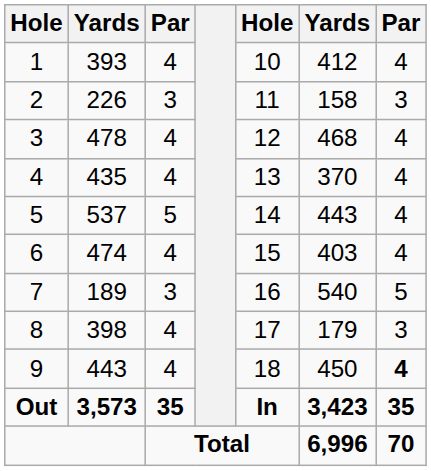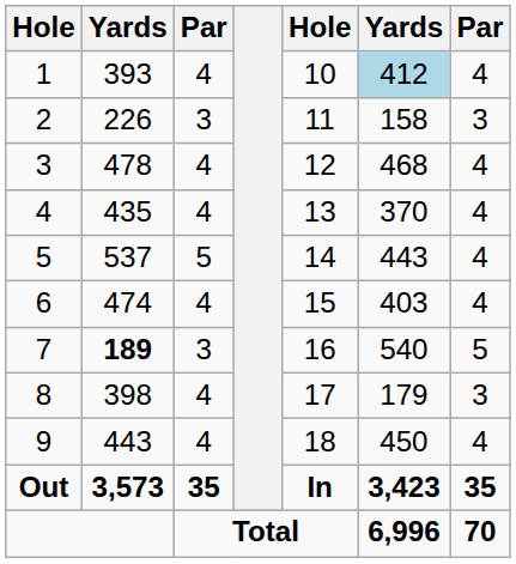1 | column 6: no background -> lightblue background
7 | column 2: normal -> bold
9 | column 7: bold -> normal
